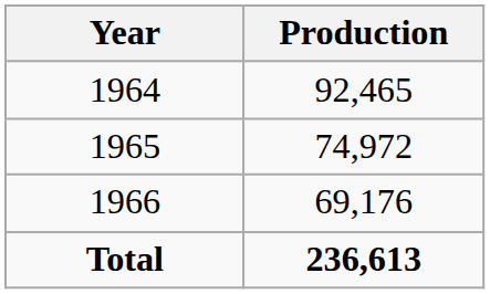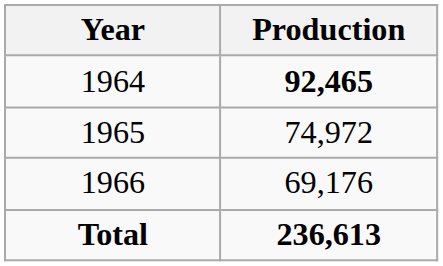1964 | Production: normal -> bold
